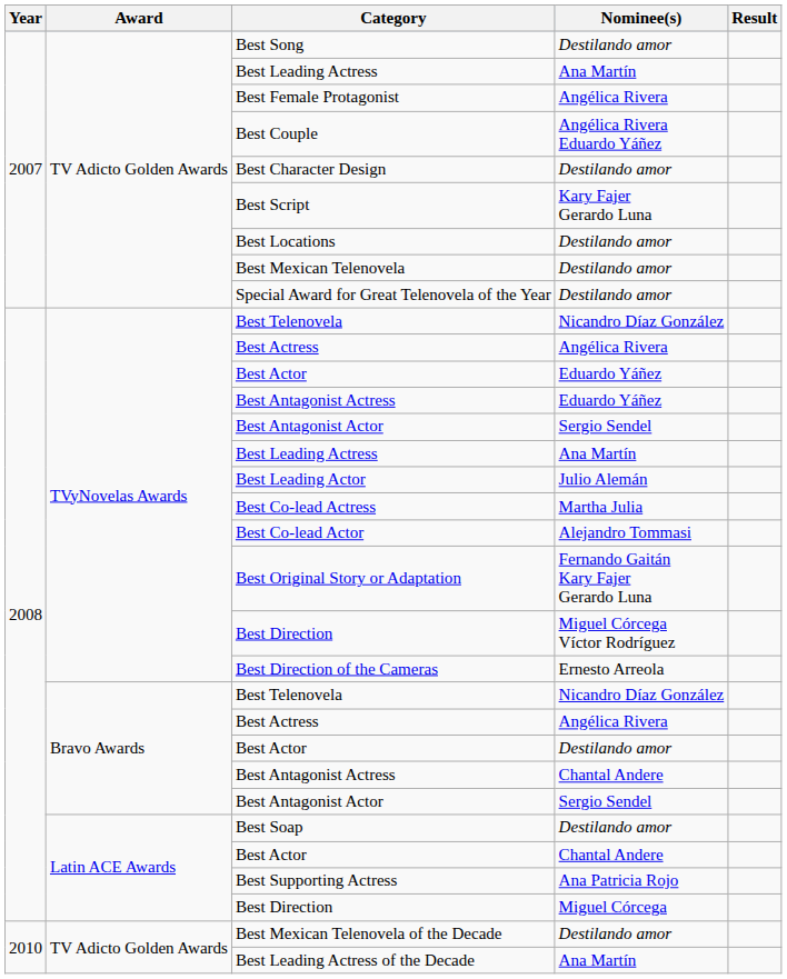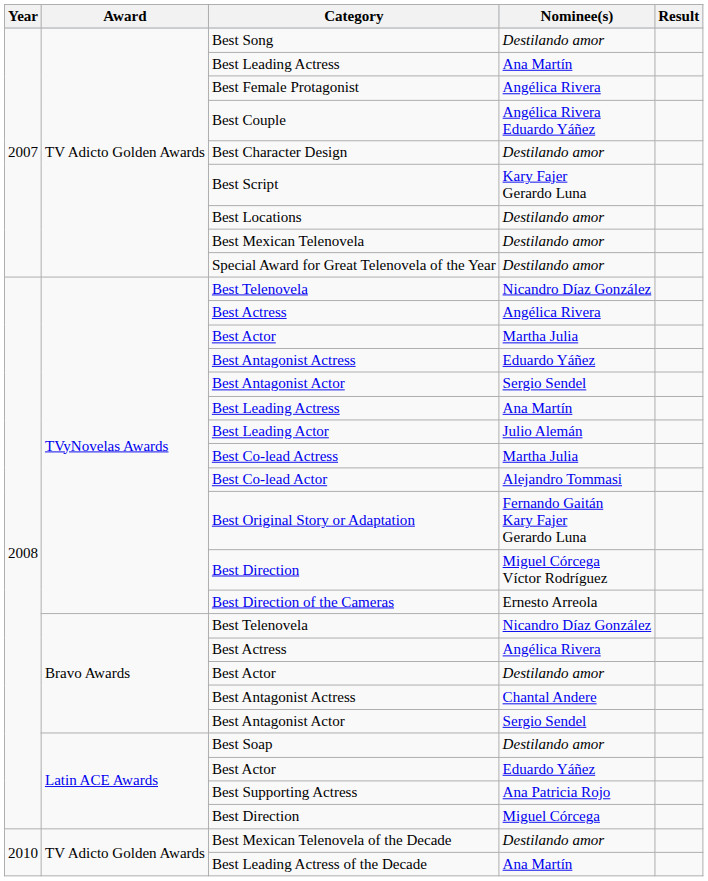TVyNovelas Awards / Best Actor | Nominee(s): Eduardo Yáñez -> Martha Julia
Latin ACE Awards / Best Actor | Nominee(s): Chantal Andere -> Eduardo Yáñez
